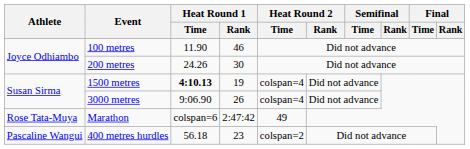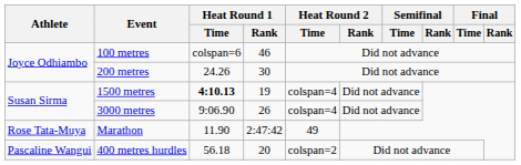100 metres | Heat Round 1 / Time: 11.90 -> colspan=6
Marathon | Heat Round 1 / Time: colspan=6 -> 11.90
400 metres hurdles | Heat Round 1 / Rank: 23 -> 20
